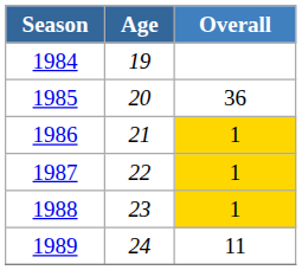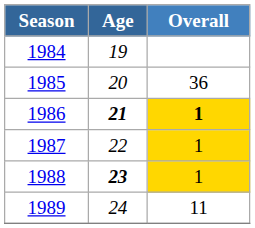1986 | Age: normal -> bold
1986 | Overall: normal -> bold
1988 | Age: normal -> bold
